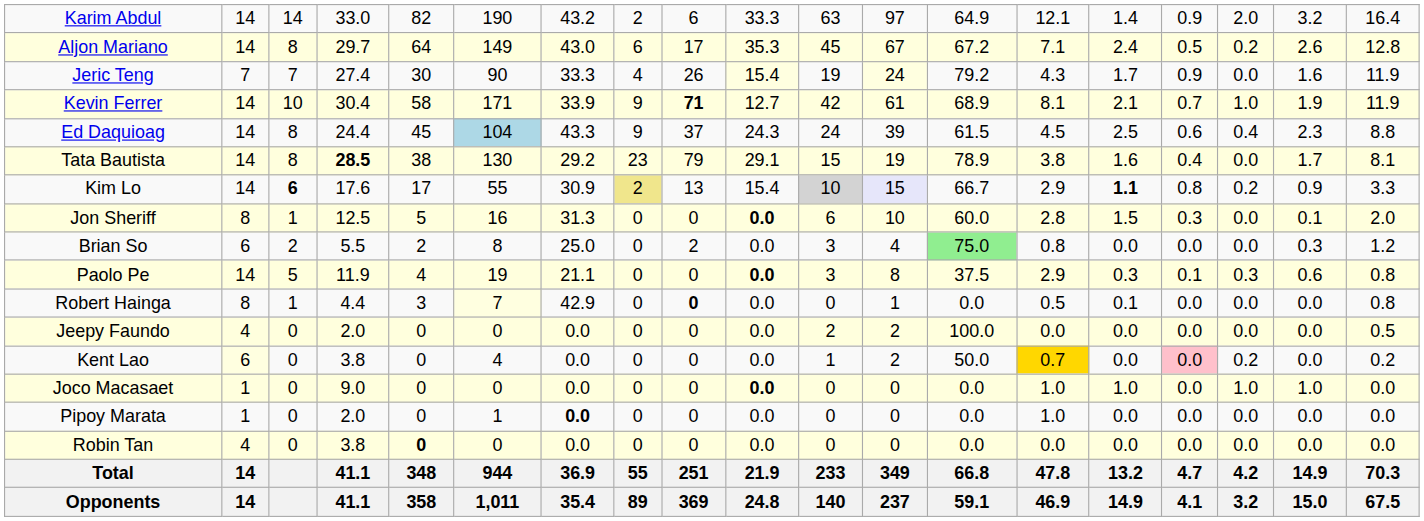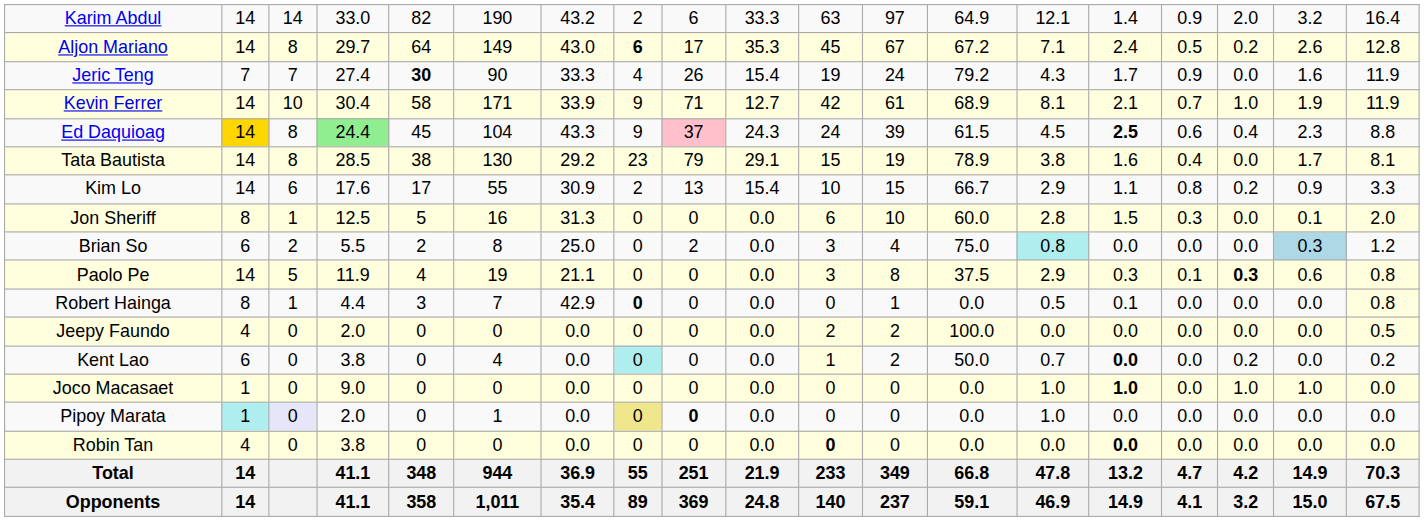Aljon Mariano | column 8: normal -> bold
Jeric Teng | column 5: normal -> bold
Jeric Teng | column 10: lightyellow background -> no background
Jeric Teng | column 12: lightyellow background -> no background
Kevin Ferrer | column 9: bold -> normal
Ed Daquioag | column 2: no background -> gold background
Ed Daquioag | column 4: no background -> lightgreen background
Ed Daquioag | column 6: lightblue background -> no background
Ed Daquioag | column 9: no background -> pink background
Ed Daquioag | column 15: normal -> bold
Tata Bautista | column 4: bold -> normal
Kim Lo | column 3: bold -> normal
Kim Lo | column 8: khaki background -> no background
Kim Lo | column 11: lightgrey background -> no background
Kim Lo | column 12: lavender background -> no background
Kim Lo | column 15: bold -> normal
Jon Sheriff | column 10: bold -> normal
Brian So | column 13: lightgreen background -> no background
Brian So | column 14: no background -> paleturquoise background
Brian So | column 18: no background -> lightblue background
Paolo Pe | column 10: bold -> normal
Paolo Pe | column 17: normal -> bold
Robert Hainga | column 6: lightyellow background -> no background
Robert Hainga | column 8: normal -> bold
Robert Hainga | column 9: bold -> normal
Robert Hainga | column 19: no background -> lightyellow background
Kent Lao | column 2: lightyellow background -> no background
Kent Lao | column 8: no background -> paleturquoise background
Kent Lao | column 11: no background -> lightyellow background
Kent Lao | column 14: gold background -> no background
Kent Lao | column 15: normal -> bold
Kent Lao | column 16: pink background -> no background
Joco Macasaet | column 10: bold -> normal
Joco Macasaet | column 15: normal -> bold
Pipoy Marata | column 2: no background -> paleturquoise background
Pipoy Marata | column 3: no background -> lavender background
Pipoy Marata | column 7: bold -> normal
Pipoy Marata | column 8: no background -> khaki background
Pipoy Marata | column 9: normal -> bold
Robin Tan | column 5: bold -> normal
Robin Tan | column 11: normal -> bold
Robin Tan | column 15: normal -> bold
